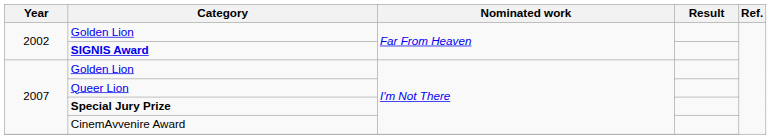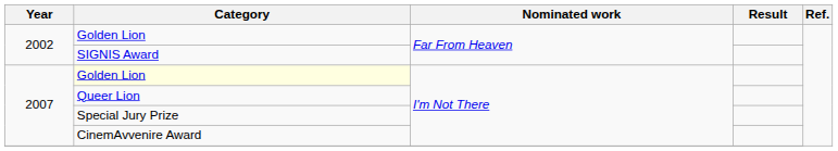SIGNIS Award | Category: bold -> normal
2007 / Golden Lion | Category: no background -> lightyellow background
Special Jury Prize | Category: bold -> normal
